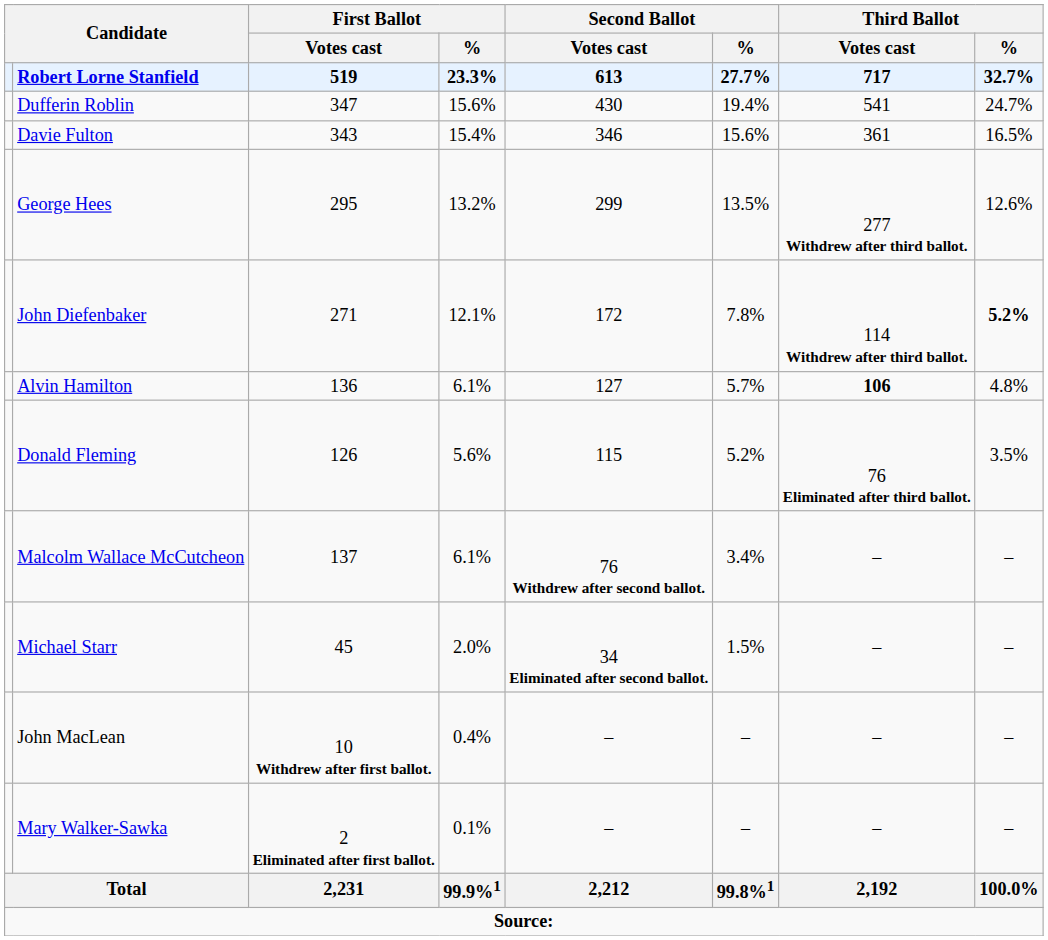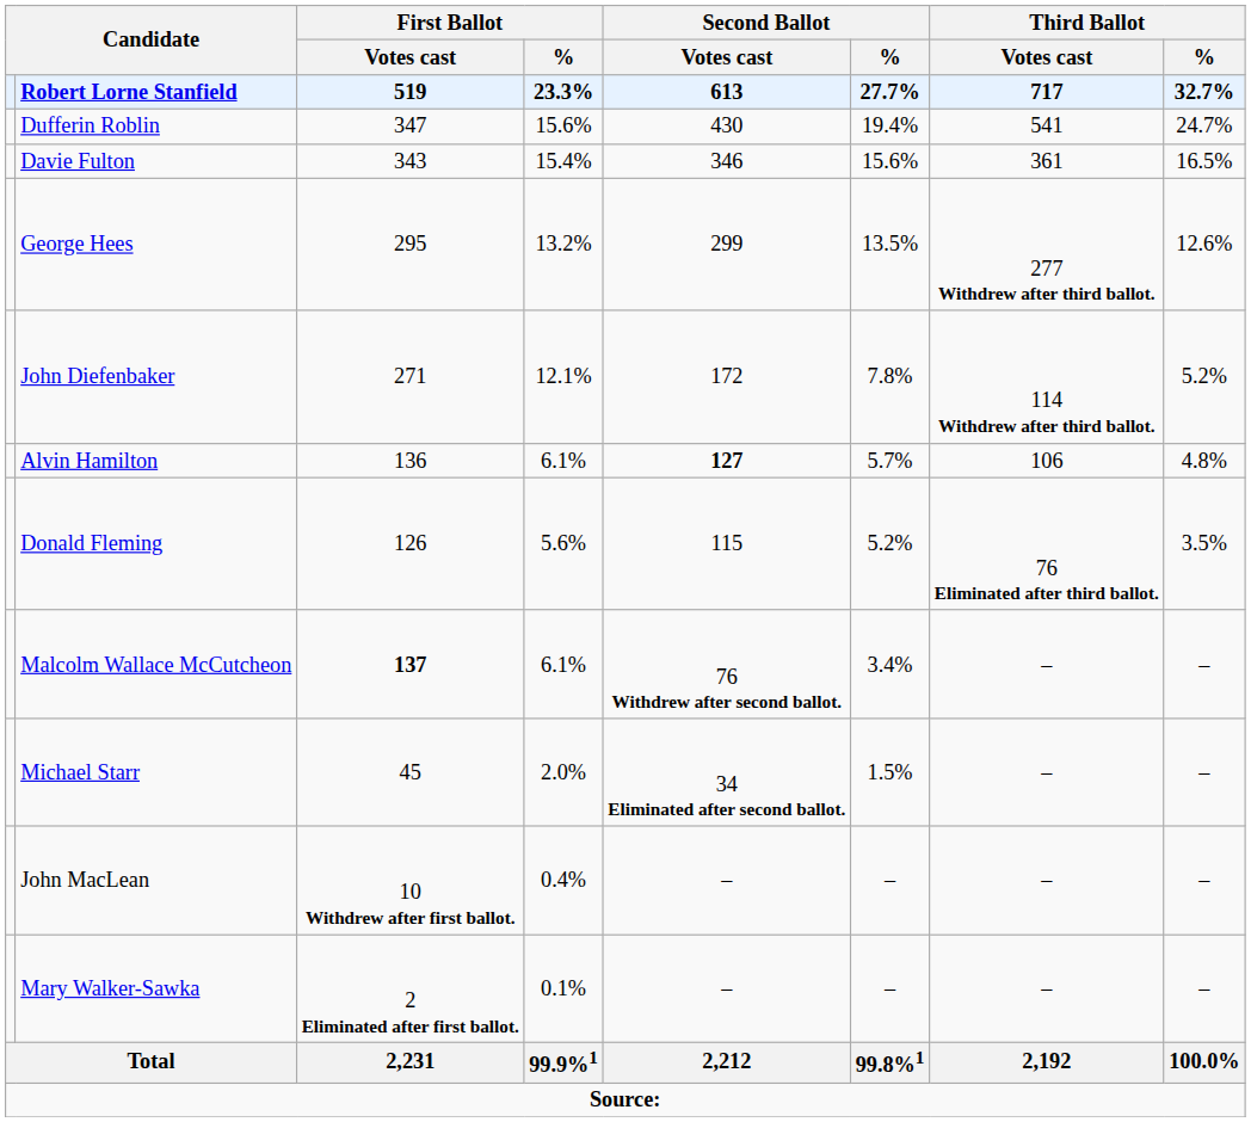John Diefenbaker | Third Ballot / %: bold -> normal
Alvin Hamilton | Second Ballot / Votes cast: normal -> bold
Alvin Hamilton | Third Ballot / Votes cast: bold -> normal
Malcolm Wallace McCutcheon | First Ballot / Votes cast: normal -> bold
